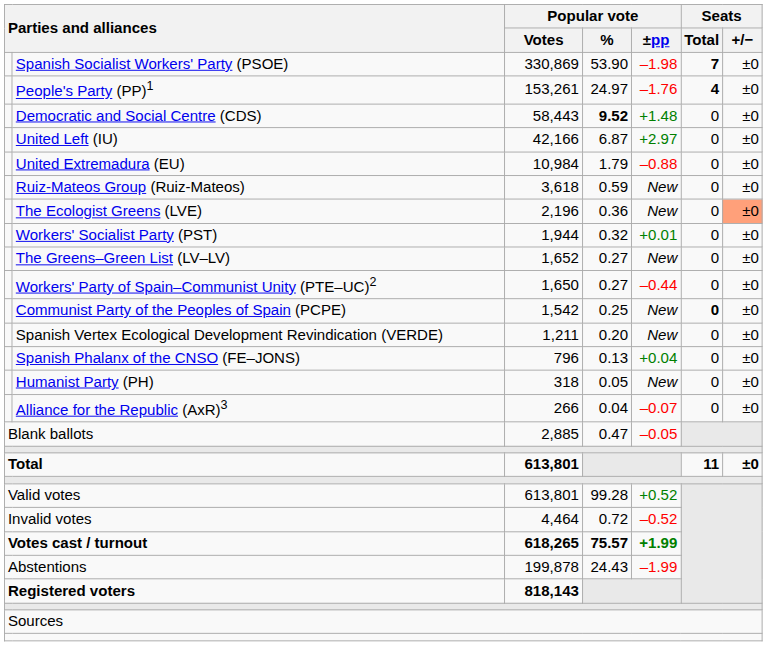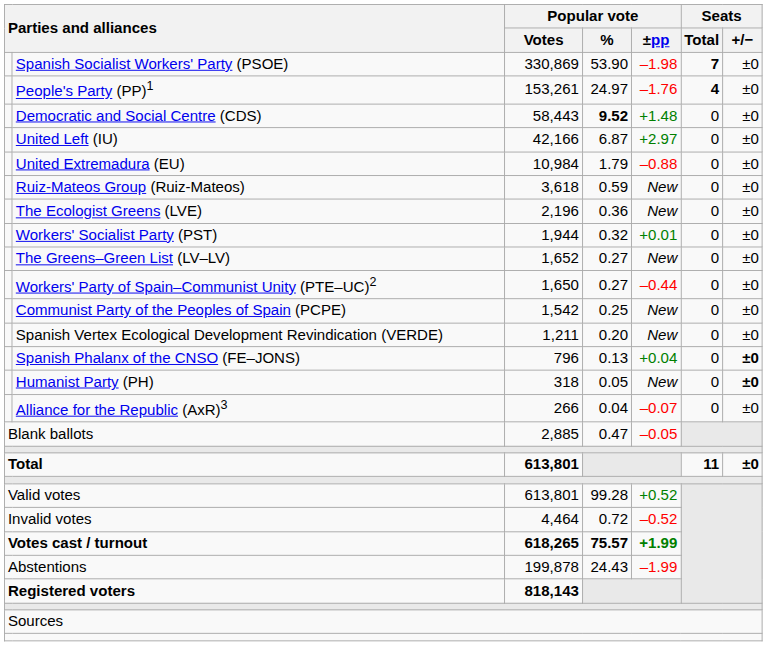The Ecologist Greens (LVE) | Seats / +/−: lightsalmon background -> no background
Communist Party of the Peoples of Spain (PCPE) | Seats / Total: bold -> normal
Spanish Phalanx of the CNSO (FE–JONS) | Seats / +/−: normal -> bold
Humanist Party (PH) | Seats / +/−: normal -> bold
